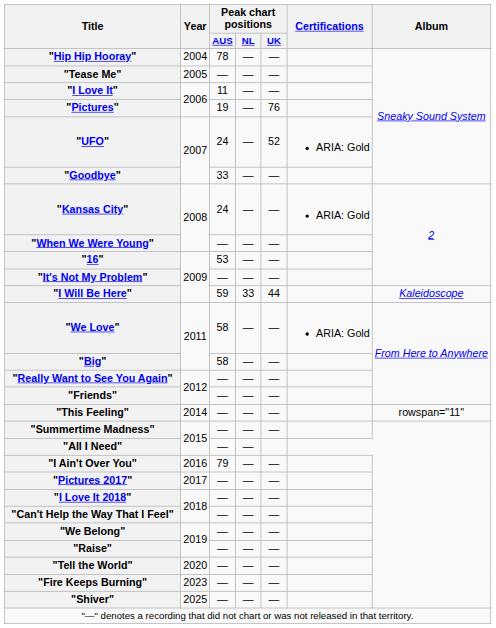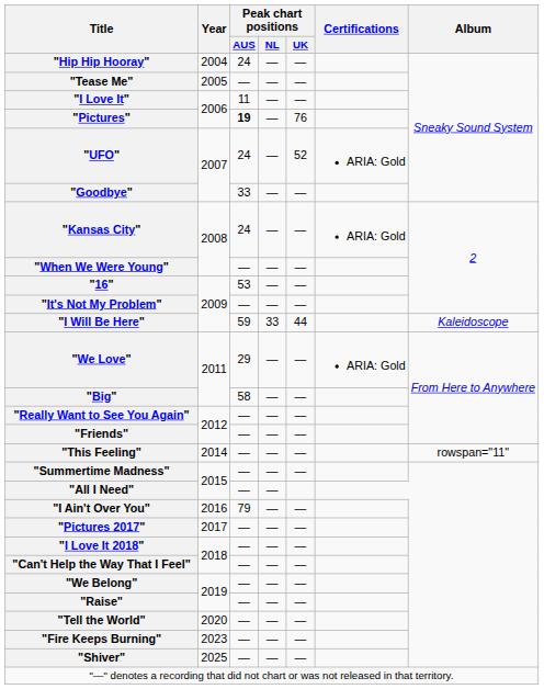"Hip Hip Hooray" | Peak chart positions / AUS: 78 -> 24
"Pictures" | Peak chart positions / AUS: normal -> bold
"We Love" | Peak chart positions / AUS: 58 -> 29
